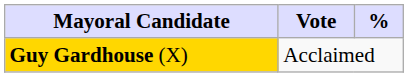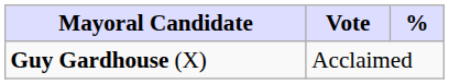Guy Gardhouse (X) | Mayoral Candidate: gold background -> no background
